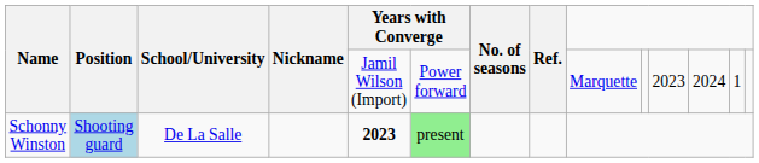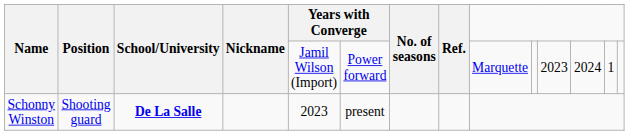Schonny Winston | Position: lightblue background -> no background
Schonny Winston | School/University: normal -> bold
Schonny Winston | column 5: bold -> normal
Schonny Winston | column 6: lightgreen background -> no background
